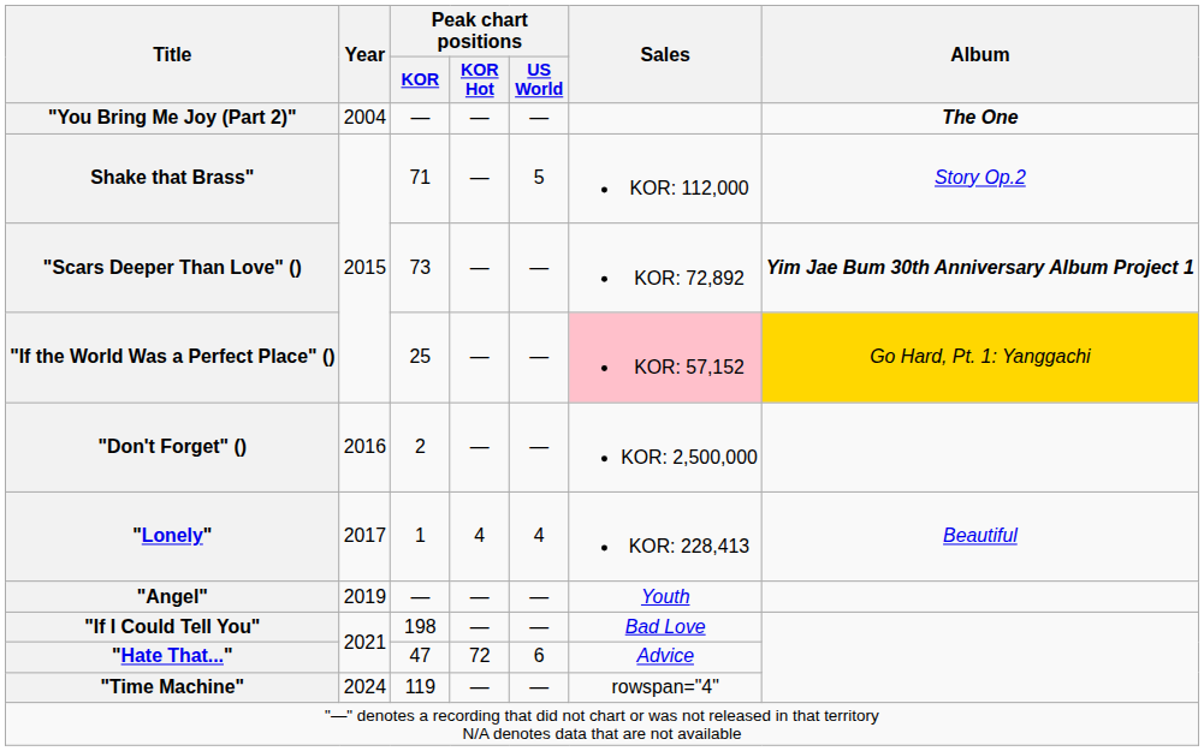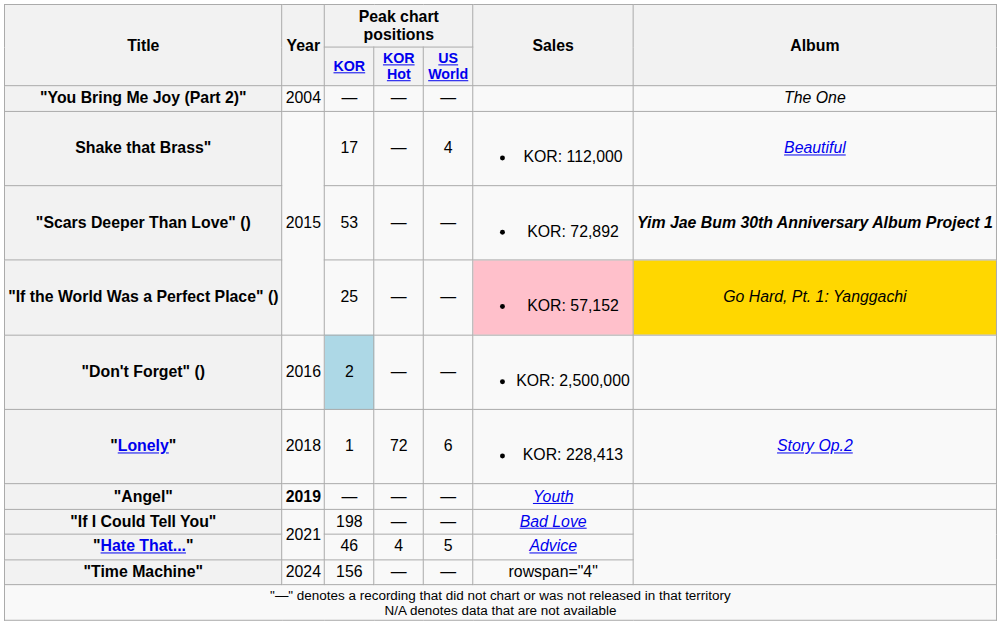"You Bring Me Joy (Part 2)" | Album: bold -> normal
Shake that Brass" | Peak chart positions / KOR: 71 -> 17
Shake that Brass" | Peak chart positions / US World: 5 -> 4
Shake that Brass" | Album: Story Op.2 -> Beautiful
"Scars Deeper Than Love" () | Peak chart positions / KOR: 73 -> 53
"Don't Forget" () | Peak chart positions / KOR: no background -> lightblue background
"Lonely" | Year: 2017 -> 2018
"Lonely" | Peak chart positions / KOR Hot: 4 -> 72
"Lonely" | Peak chart positions / US World: 4 -> 6
"Lonely" | Album: Beautiful -> Story Op.2
"Angel" | Year: normal -> bold
"Hate That..." | Peak chart positions / KOR: 47 -> 46
"Hate That..." | Peak chart positions / KOR Hot: 72 -> 4
"Hate That..." | Peak chart positions / US World: 6 -> 5
"Time Machine" | Peak chart positions / KOR: 119 -> 156
